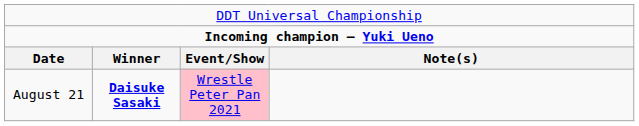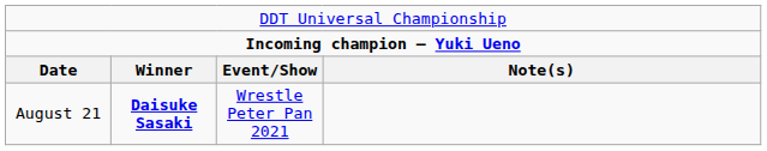August 21 | column 3: pink background -> no background
